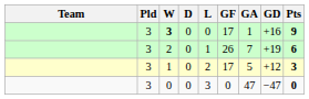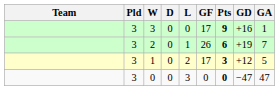columns swapped: GA <-> Pts
row 2 | W: bold -> normal
